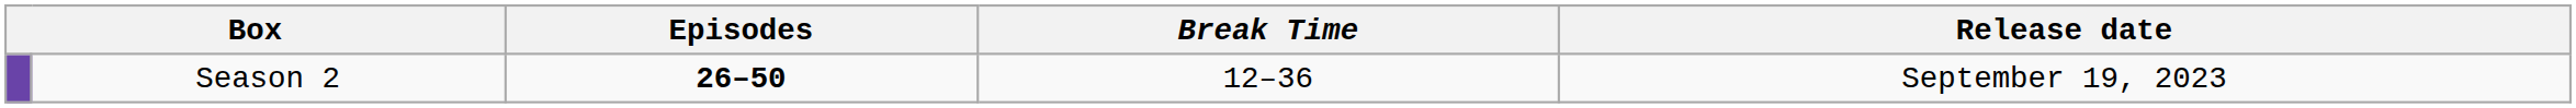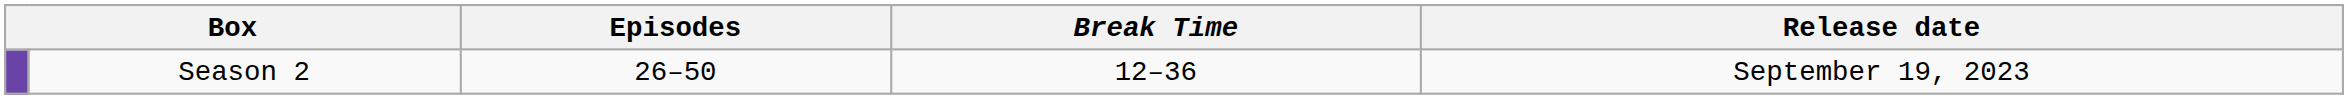Season 2 | Episodes: bold -> normal
